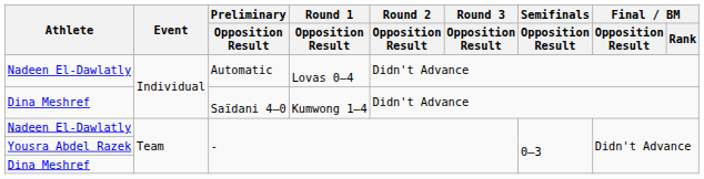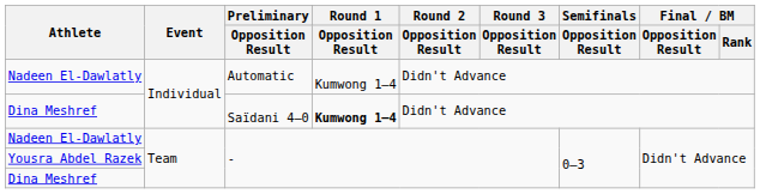Nadeen El-Dawlatly / Automatic | Round 1 / Opposition Result: Lovas 0–4 -> Kumwong 1–4
Dina Meshref / Saïdani 4–0 | Round 1 / Opposition Result: normal -> bold
